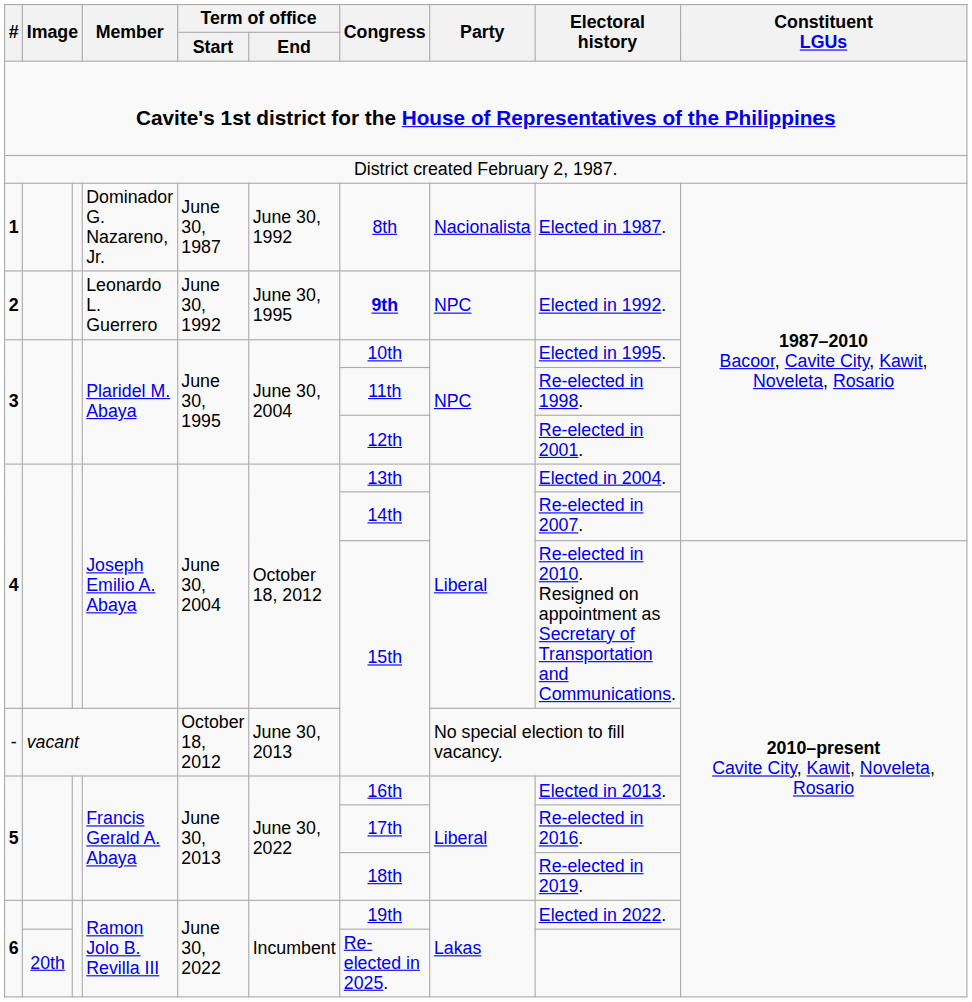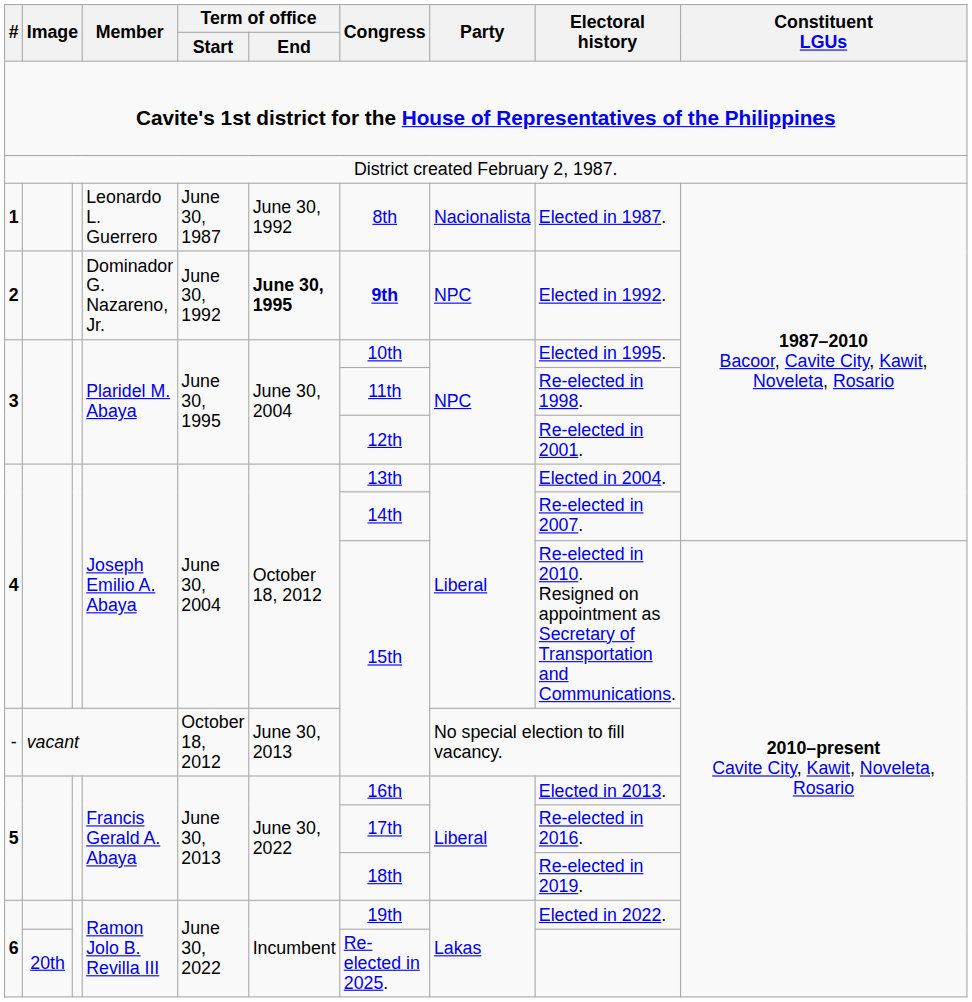1 | Member: Dominador G. Nazareno, Jr. -> Leonardo L. Guerrero
2 | Member: Leonardo L. Guerrero -> Dominador G. Nazareno, Jr.
2 | Term of office / End: normal -> bold
